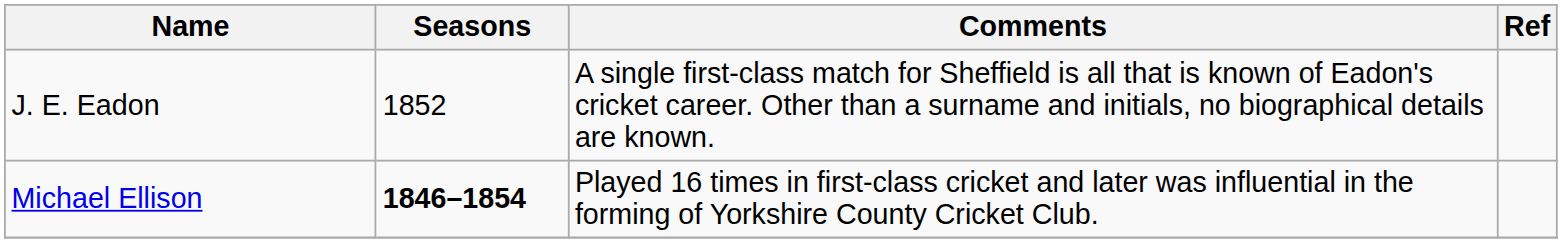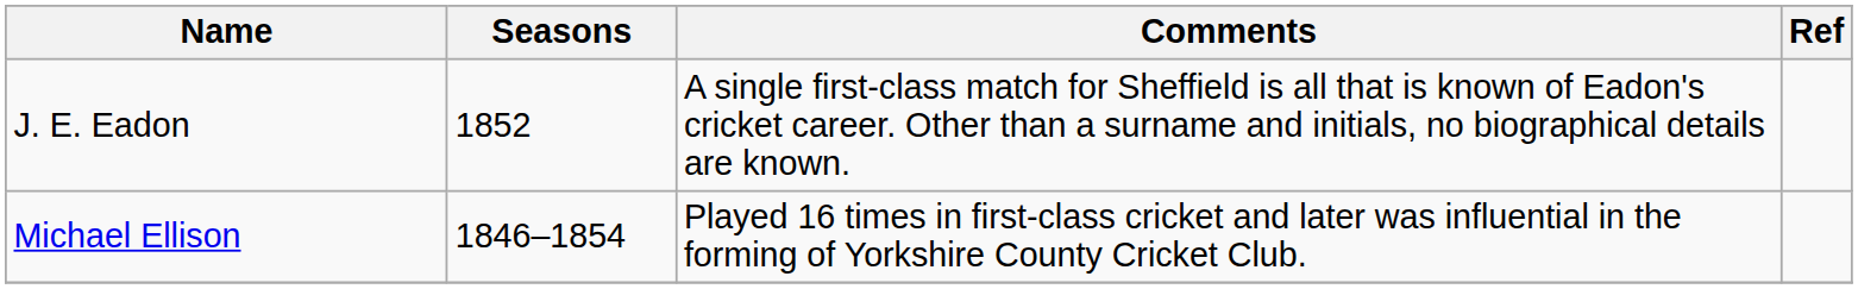Michael Ellison | Seasons: bold -> normal
